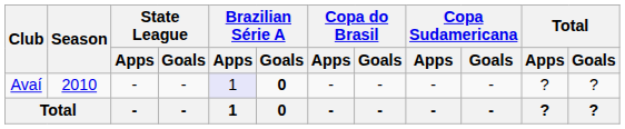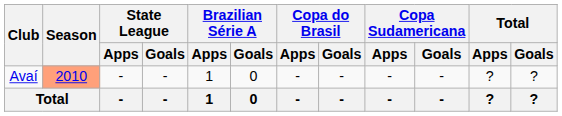Avaí | Season: no background -> lightsalmon background
Avaí | Brazilian Série A / Apps: lavender background -> no background
Avaí | Brazilian Série A / Goals: bold -> normal
